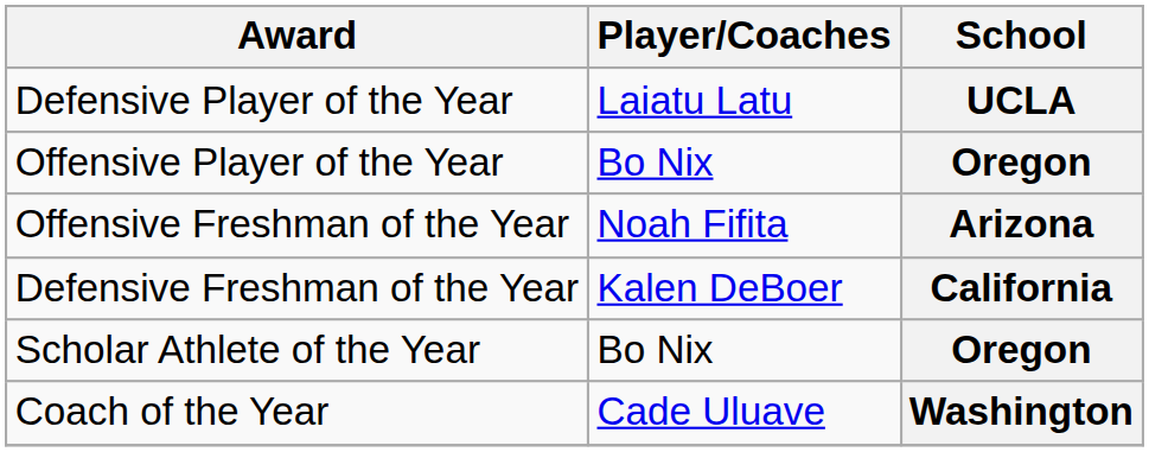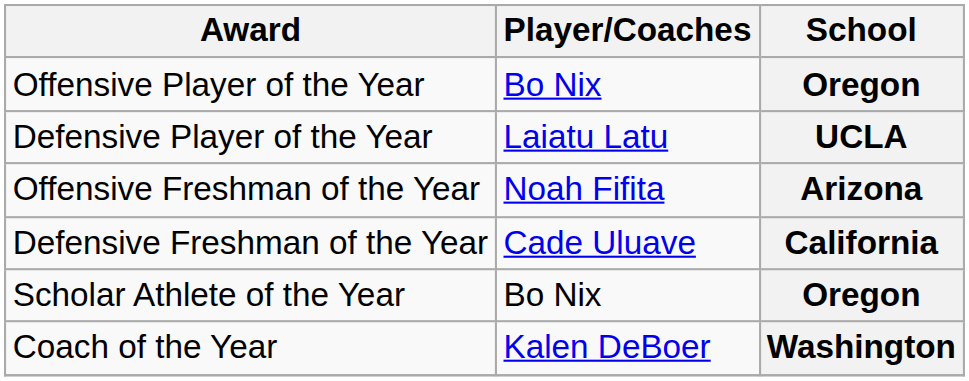rows swapped: Offensive Player of the Year <-> Defensive Player of the Year
Defensive Freshman of the Year | Player/Coaches: Kalen DeBoer -> Cade Uluave
Coach of the Year | Player/Coaches: Cade Uluave -> Kalen DeBoer
